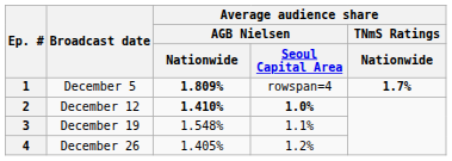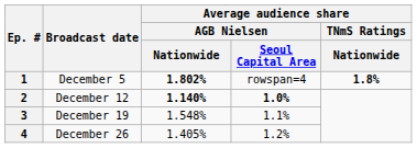1 | Average audience share / AGB Nielsen / Nationwide: 1.809% -> 1.802%
1 | Average audience share / TNmS Ratings / Nationwide: 1.7% -> 1.8%
2 | Average audience share / AGB Nielsen / Nationwide: 1.410% -> 1.140%
